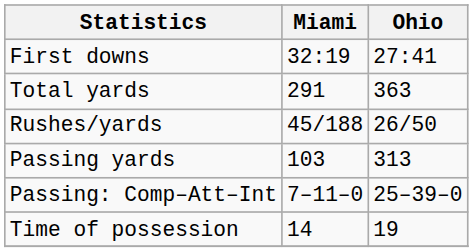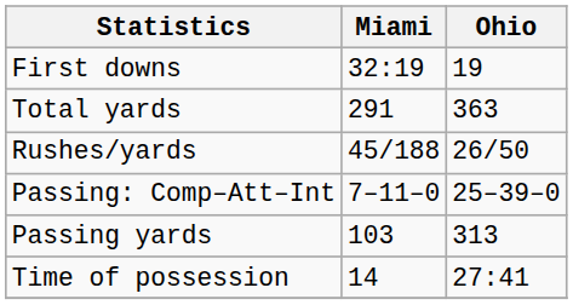First downs | Ohio: 27:41 -> 19
rows swapped: Passing yards <-> Passing: Comp–Att–Int
Time of possession | Ohio: 19 -> 27:41
